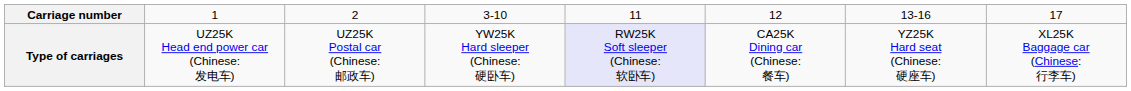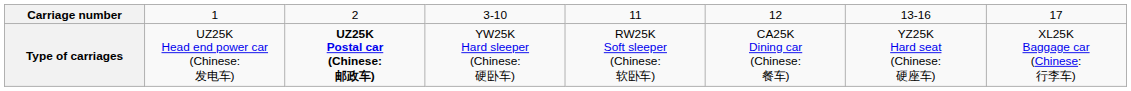Type of carriages | column 3: normal -> bold
Type of carriages | column 5: lavender background -> no background
